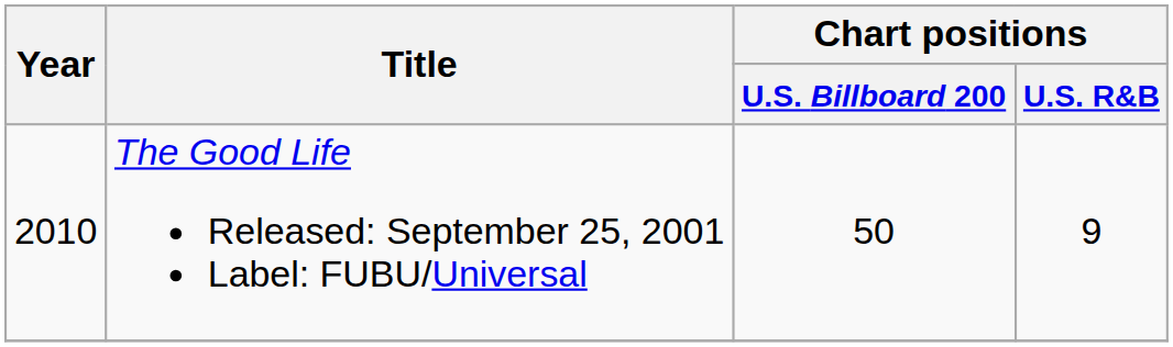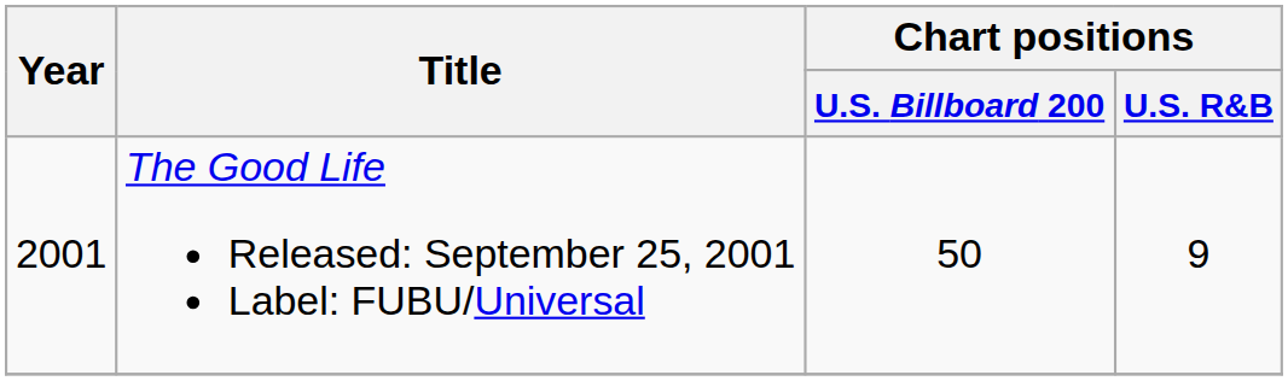row 3 | Year: 2010 -> 2001
